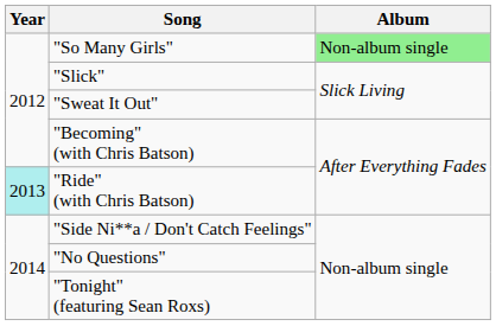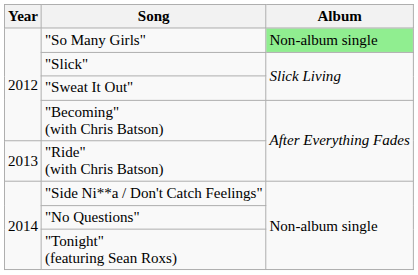"Ride" (with Chris Batson) | Year: paleturquoise background -> no background
